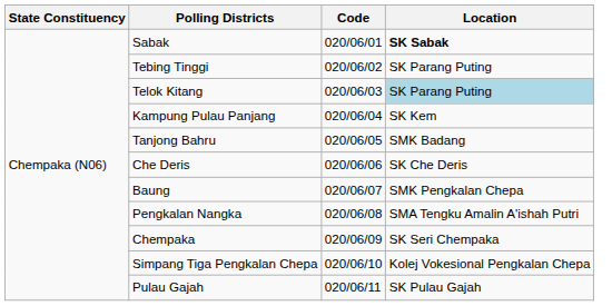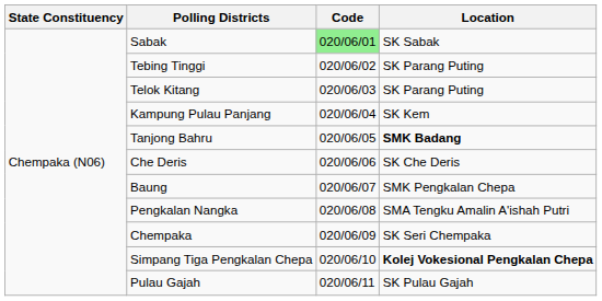Sabak | Code: no background -> lightgreen background
Sabak | Location: bold -> normal
Telok Kitang | Location: lightblue background -> no background
Tanjong Bahru | Location: normal -> bold
Simpang Tiga Pengkalan Chepa | Location: normal -> bold
